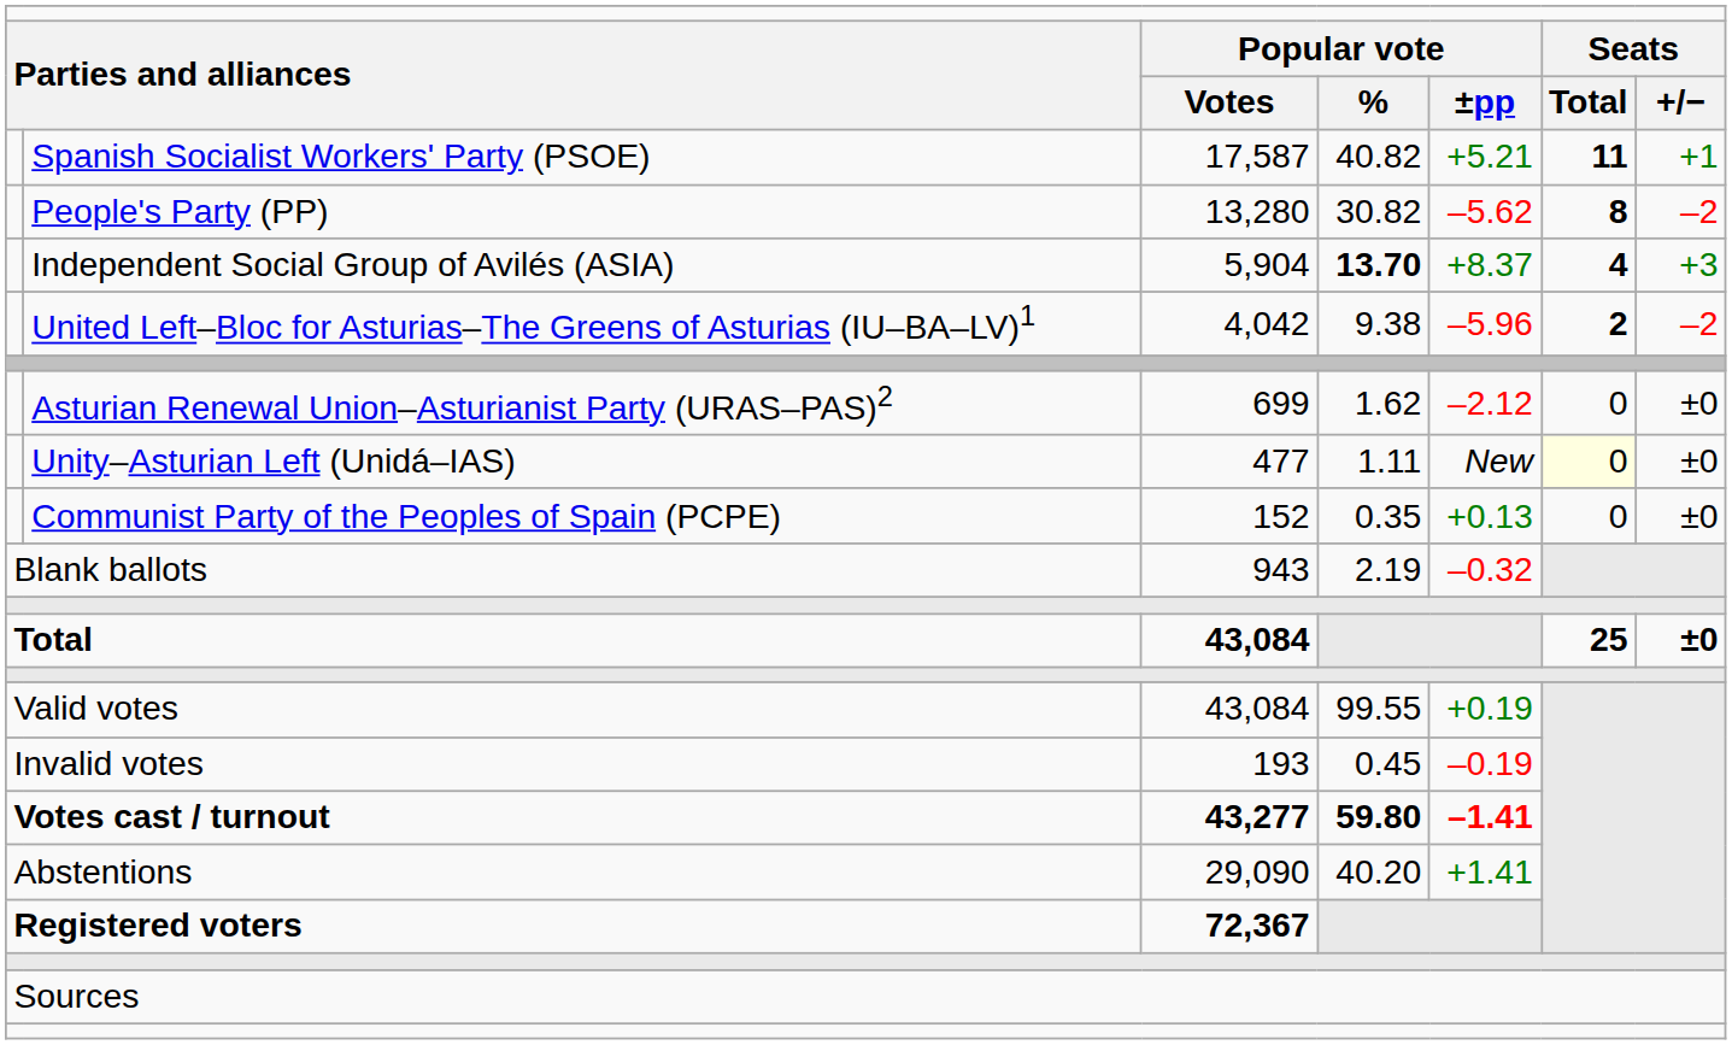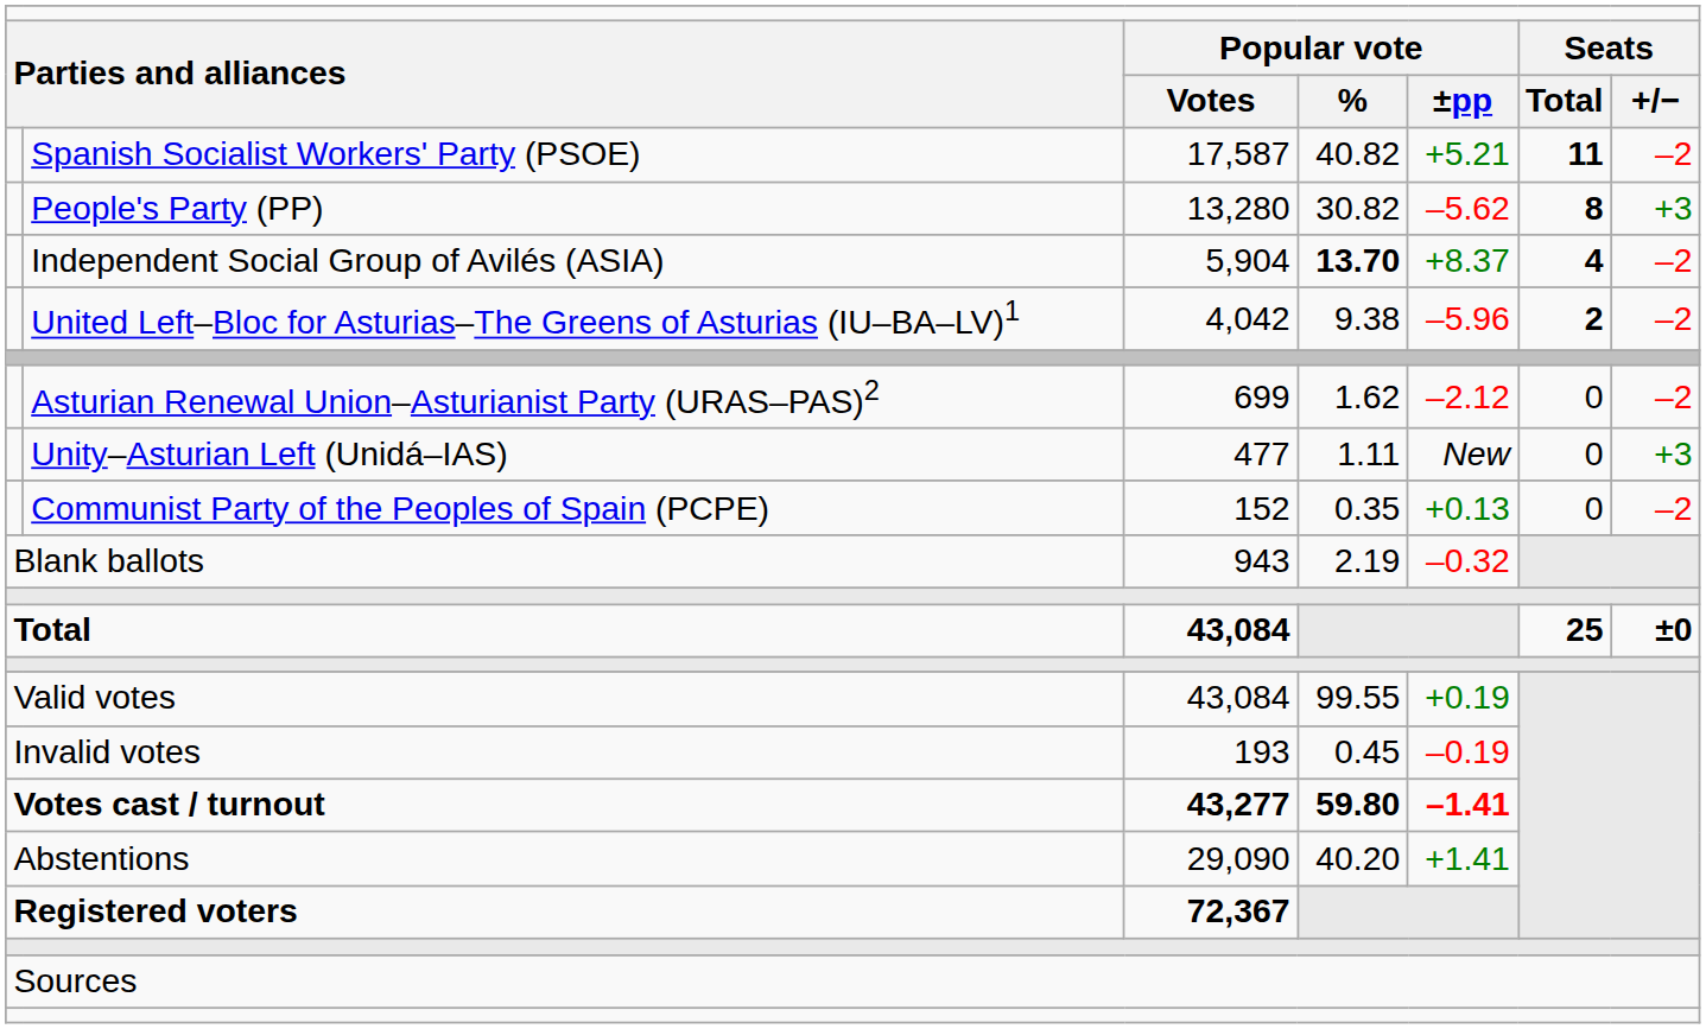Spanish Socialist Workers' Party (PSOE) | column 7: +1 -> –2
People's Party (PP) | column 7: –2 -> +3
Independent Social Group of Avilés (ASIA) | column 7: +3 -> –2
Asturian Renewal Union–Asturianist Party (URAS–PAS)2 | column 7: ±0 -> –2
Unity–Asturian Left (Unidá–IAS) | column 6: lightyellow background -> no background
Unity–Asturian Left (Unidá–IAS) | column 7: ±0 -> +3
Communist Party of the Peoples of Spain (PCPE) | column 7: ±0 -> –2
